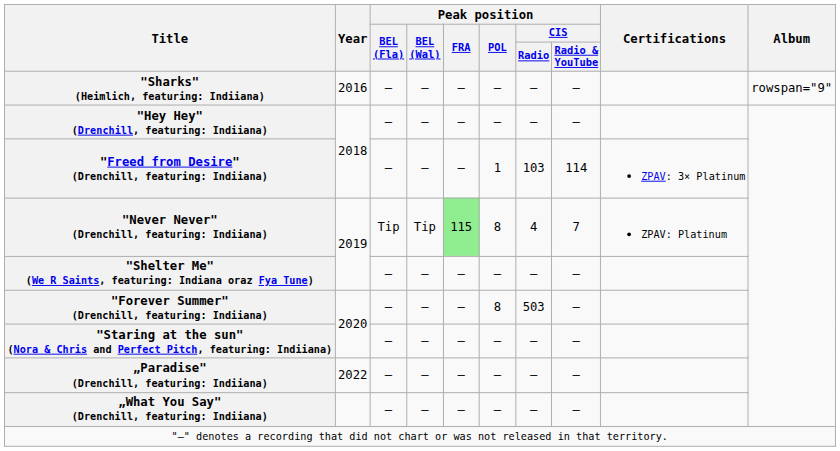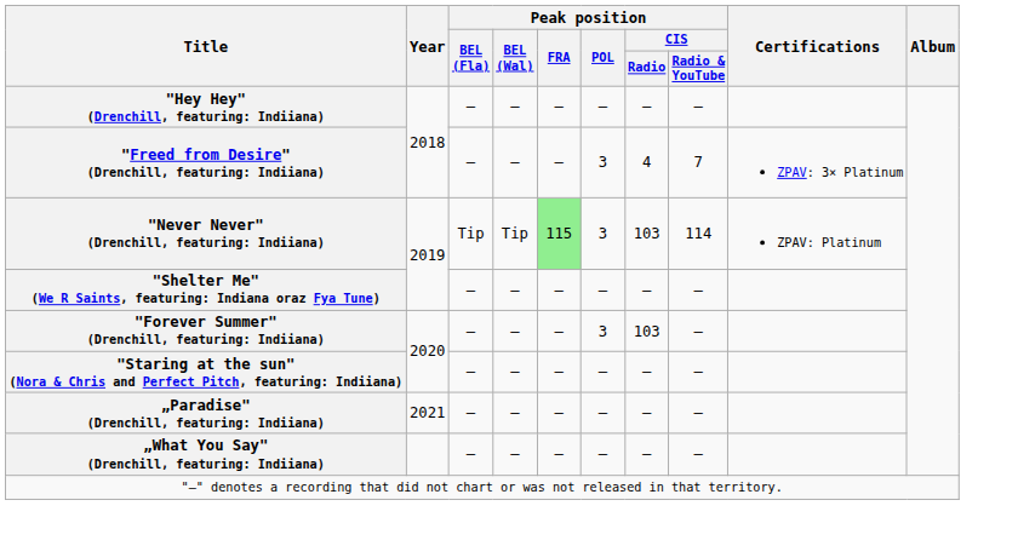- row: "Sharks" (Heimlich, featuring: Indiiana) | 2016 | – | – | – | – | – | – | rowspan="9"
"Freed from Desire" (Drenchill, featuring: Indiiana) | Peak position / POL: 1 -> 3
"Freed from Desire" (Drenchill, featuring: Indiiana) | Peak position / CIS / Radio: 103 -> 4
"Freed from Desire" (Drenchill, featuring: Indiiana) | Peak position / CIS / Radio & YouTube: 114 -> 7
"Never Never" (Drenchill, featuring: Indiiana) | Peak position / POL: 8 -> 3
"Never Never" (Drenchill, featuring: Indiiana) | Peak position / CIS / Radio: 4 -> 103
"Never Never" (Drenchill, featuring: Indiiana) | Peak position / CIS / Radio & YouTube: 7 -> 114
"Forever Summer" (Drenchill, featuring: Indiiana) | Peak position / POL: 8 -> 3
"Forever Summer" (Drenchill, featuring: Indiiana) | Peak position / CIS / Radio: 503 -> 103
„Paradise" (Drenchill, featuring: Indiiana) | Year: 2022 -> 2021
